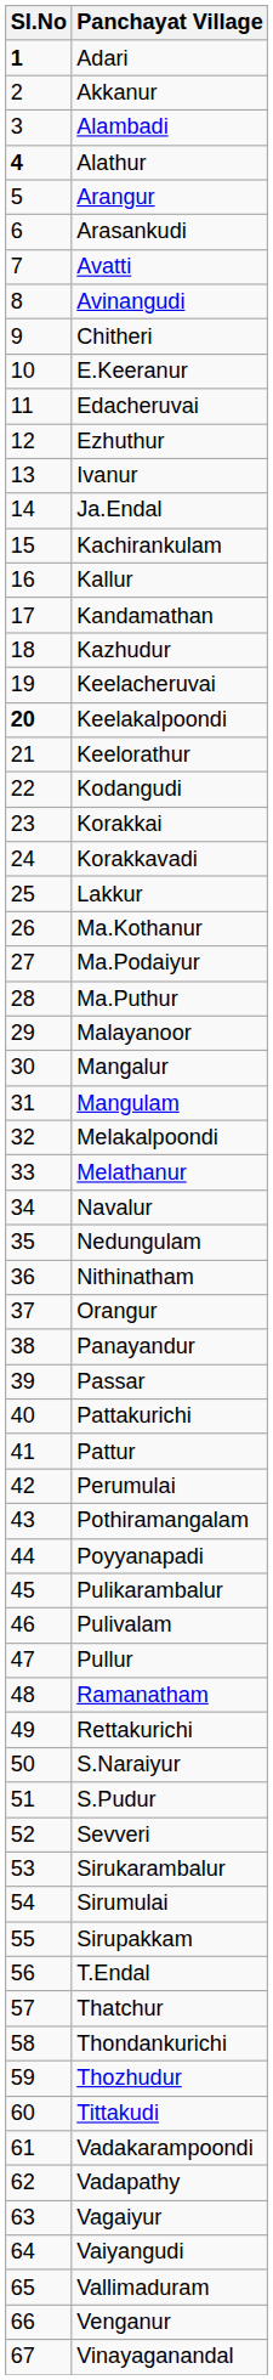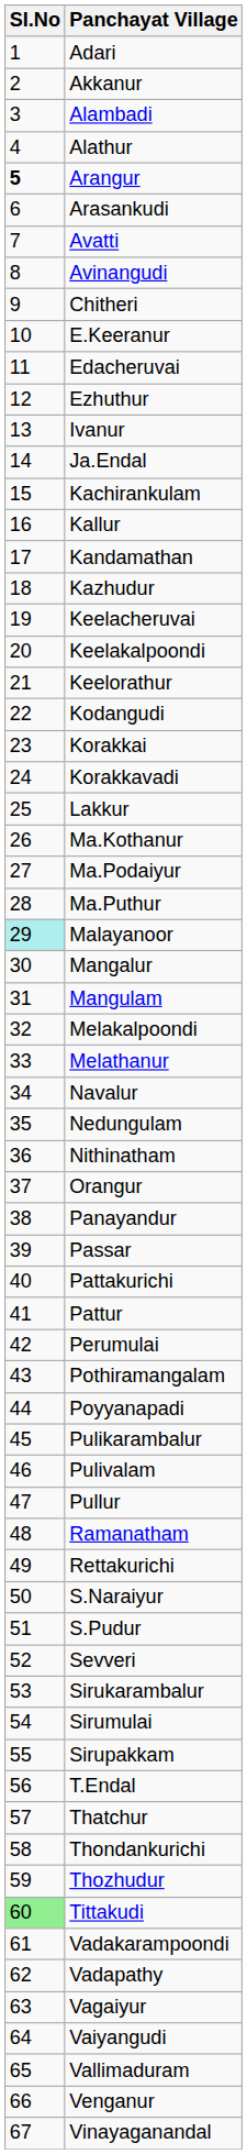Adari | SI.No: bold -> normal
Alathur | SI.No: bold -> normal
Arangur | SI.No: normal -> bold
Keelakalpoondi | SI.No: bold -> normal
Malayanoor | SI.No: no background -> paleturquoise background
Tittakudi | SI.No: no background -> lightgreen background
